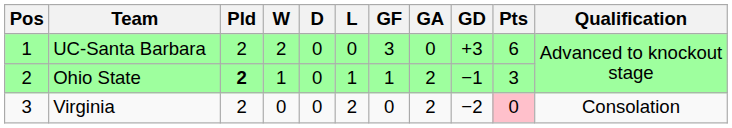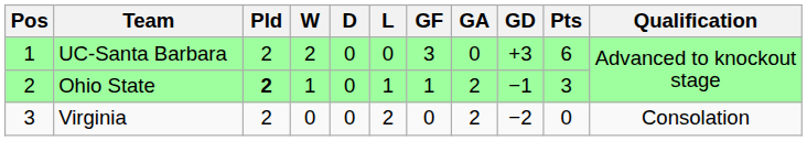Virginia | Pts: pink background -> no background
